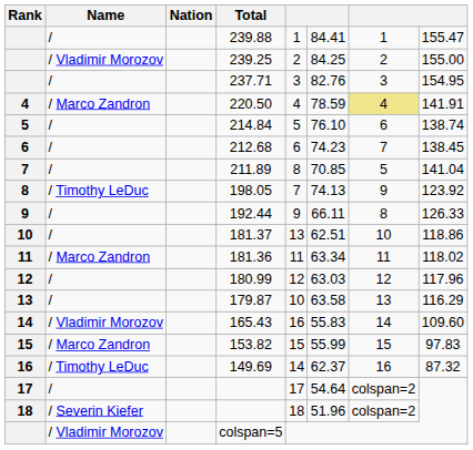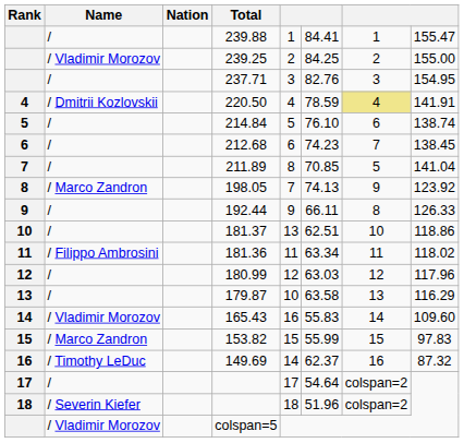220.50 | Name: / Marco Zandron -> / Dmitrii Kozlovskii
198.05 | Name: / Timothy LeDuc -> / Marco Zandron
181.36 | Name: / Marco Zandron -> / Filippo Ambrosini
